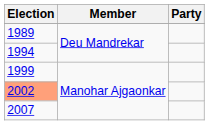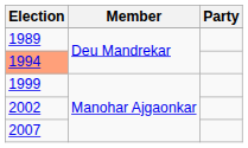1994 | Election: no background -> lightsalmon background
2002 | Election: lightsalmon background -> no background
